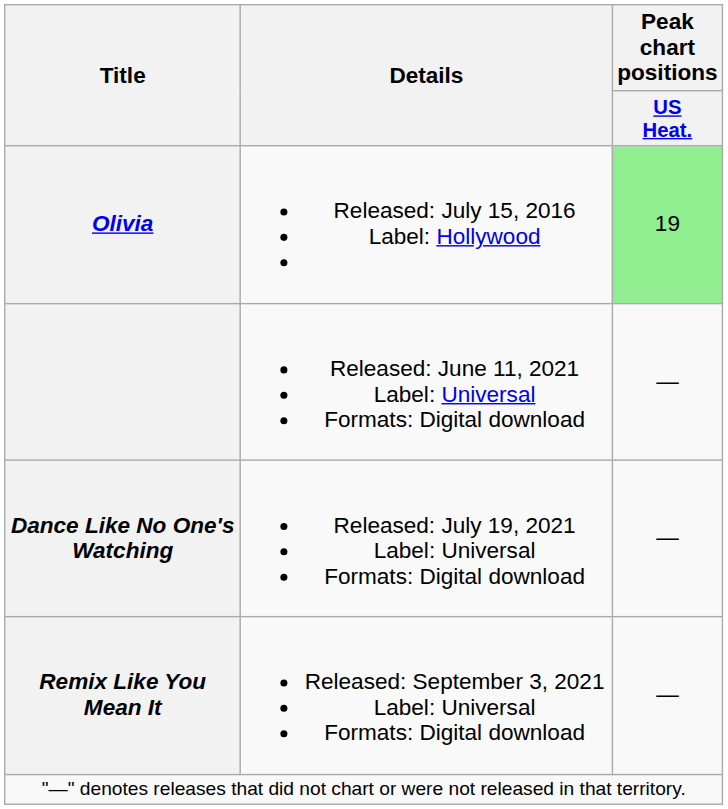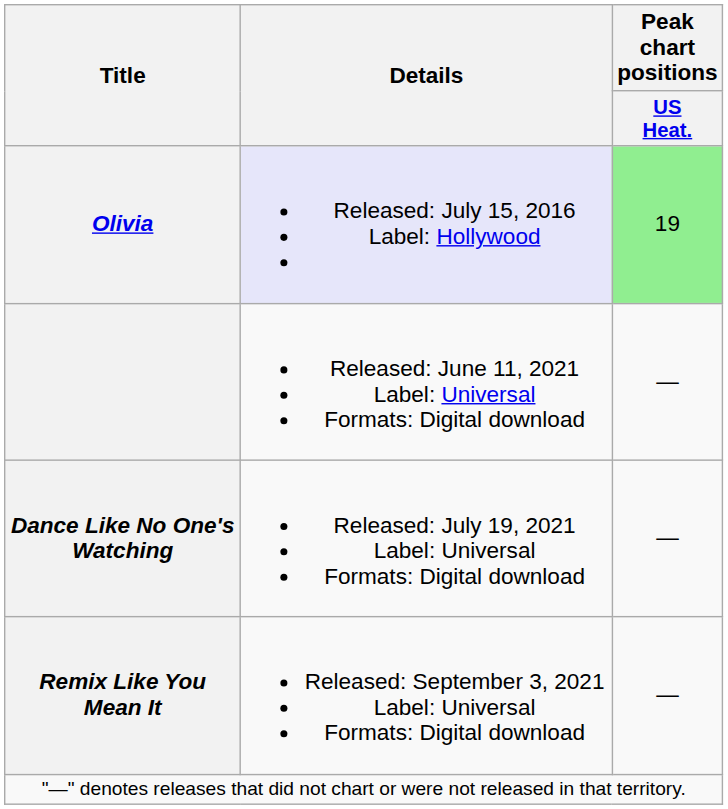Olivia | Details: no background -> lavender background
